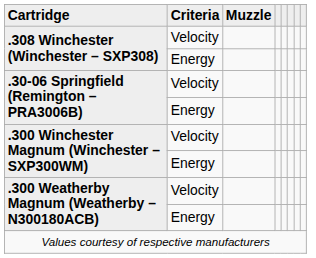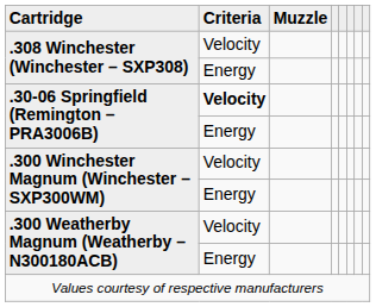.30-06 Springfield (Remington – PRA3006B) / Velocity | Criteria: normal -> bold
